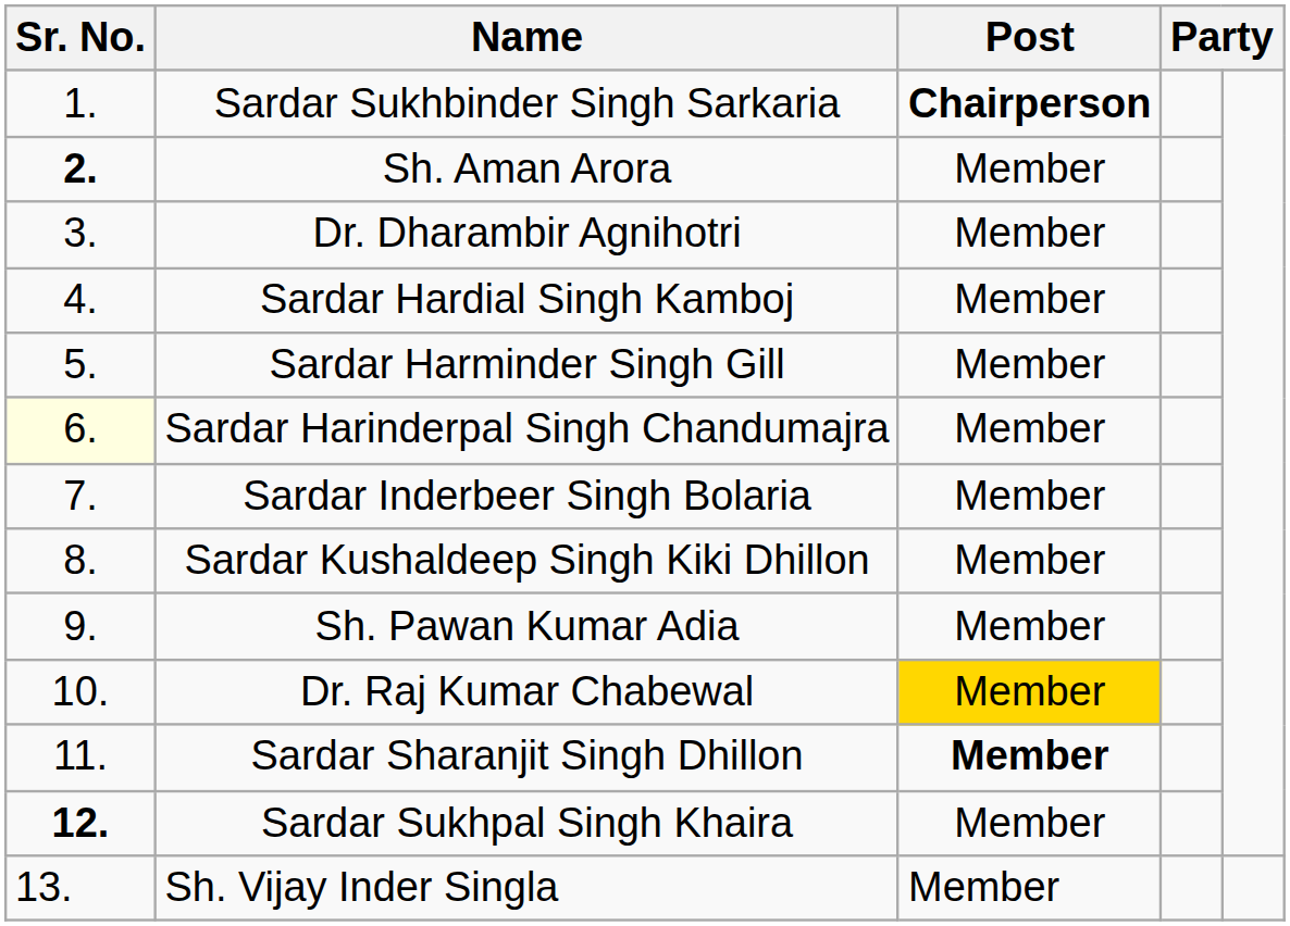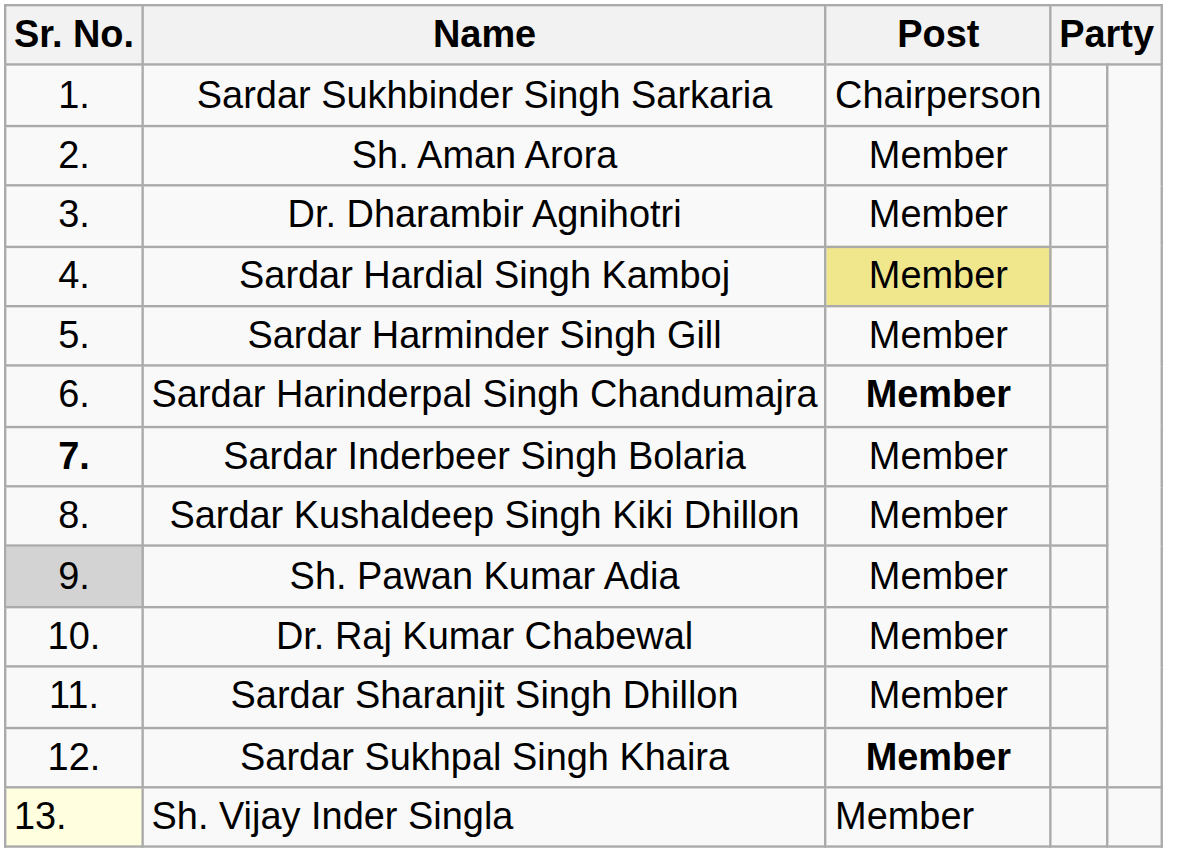Sardar Sukhbinder Singh Sarkaria | Post: bold -> normal
Sh. Aman Arora | Sr. No.: bold -> normal
Sardar Hardial Singh Kamboj | Post: no background -> khaki background
Sardar Harinderpal Singh Chandumajra | Sr. No.: lightyellow background -> no background
Sardar Harinderpal Singh Chandumajra | Post: normal -> bold
Sardar Inderbeer Singh Bolaria | Sr. No.: normal -> bold
Sh. Pawan Kumar Adia | Sr. No.: no background -> lightgrey background
Dr. Raj Kumar Chabewal | Post: gold background -> no background
Sardar Sharanjit Singh Dhillon | Post: bold -> normal
Sardar Sukhpal Singh Khaira | Sr. No.: bold -> normal
Sardar Sukhpal Singh Khaira | Post: normal -> bold
Sh. Vijay Inder Singla | Sr. No.: no background -> lightyellow background
